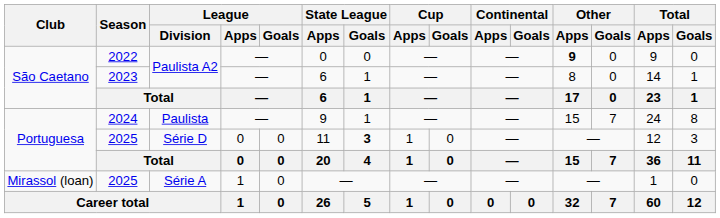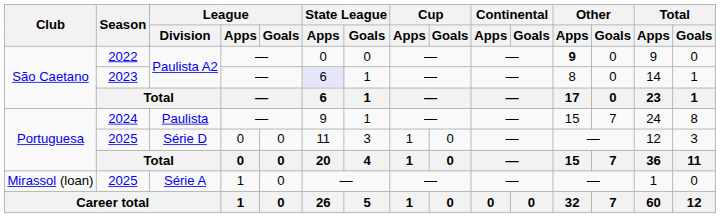2023 | State League / Apps: no background -> lavender background
2025 / Série D | State League / Goals: bold -> normal
